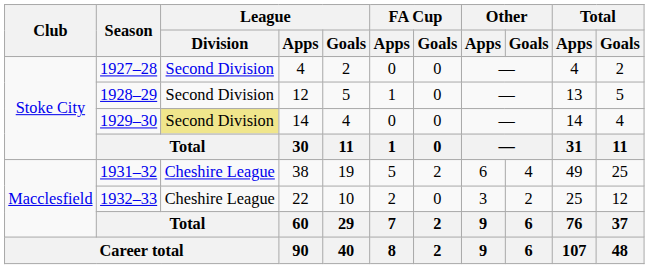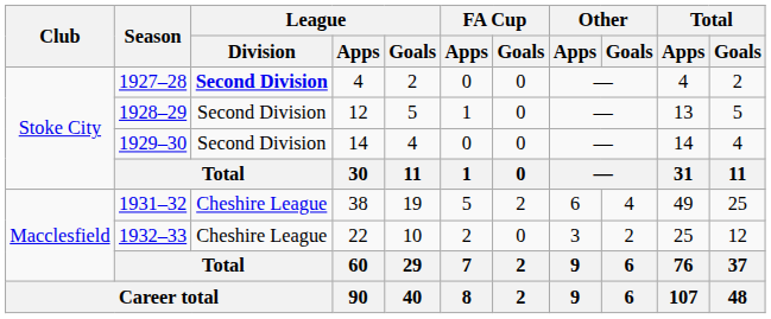1927–28 | League / Division: normal -> bold
1929–30 | League / Division: khaki background -> no background
